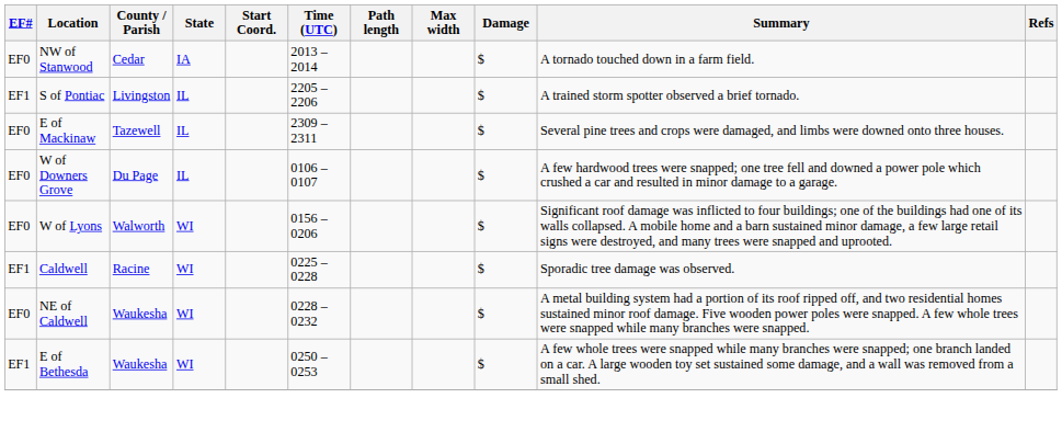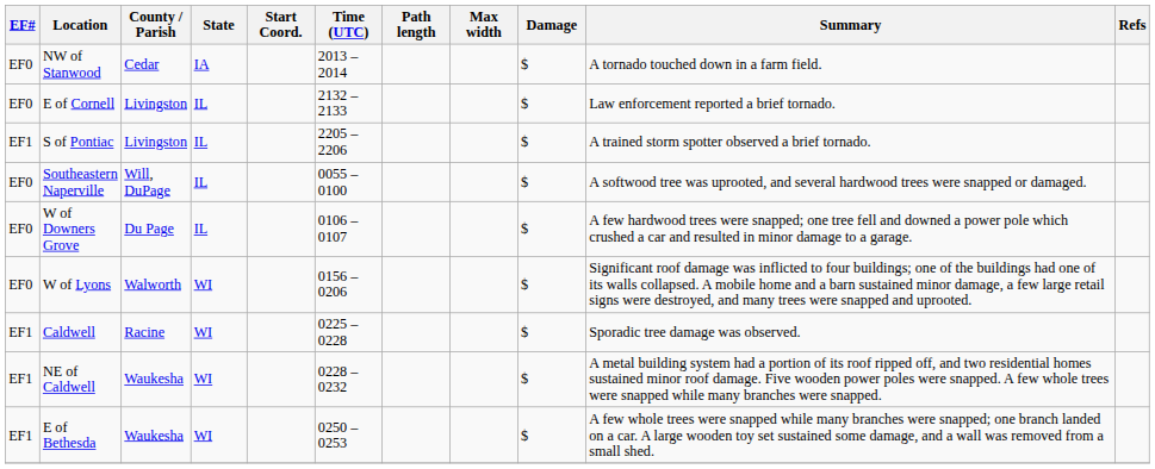+ row: EF0 | E of Cornell | Livingston | IL | 2132 – 2133 | $ | Law enforcement reported a brief tornado.
- row: EF0 | E of Mackinaw | Tazewell | IL | 2309 – 2311 | $ | Several pine trees and crops were damaged, and limbs were downed onto three houses.
+ row: EF0 | Southeastern Naperville | Will, DuPage | IL | 0055 – 0100 | $ | A softwood tree was uprooted, and several hardwood trees were snapped or damaged.
NE of Caldwell | EF#: EF0 -> EF1
